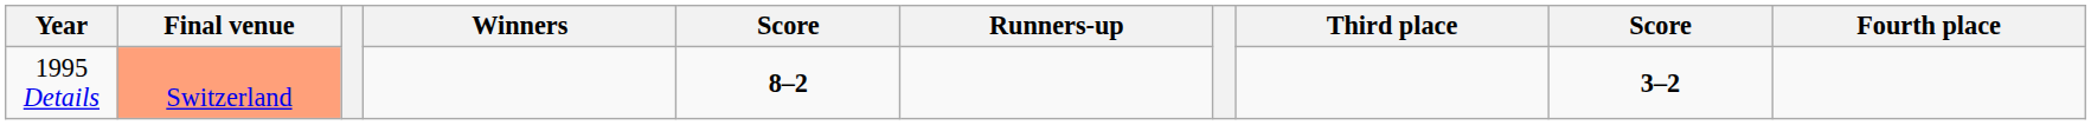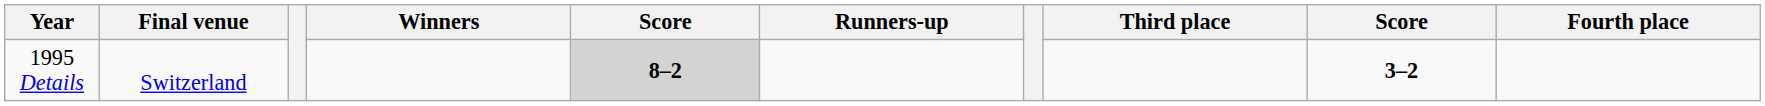1995 Details | Final venue: lightsalmon background -> no background
1995 Details | column 5: no background -> lightgrey background
